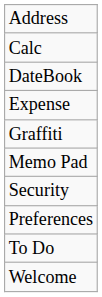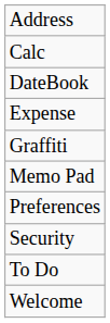row 7 | column 1: Security -> Preferences
row 8 | column 1: Preferences -> Security
